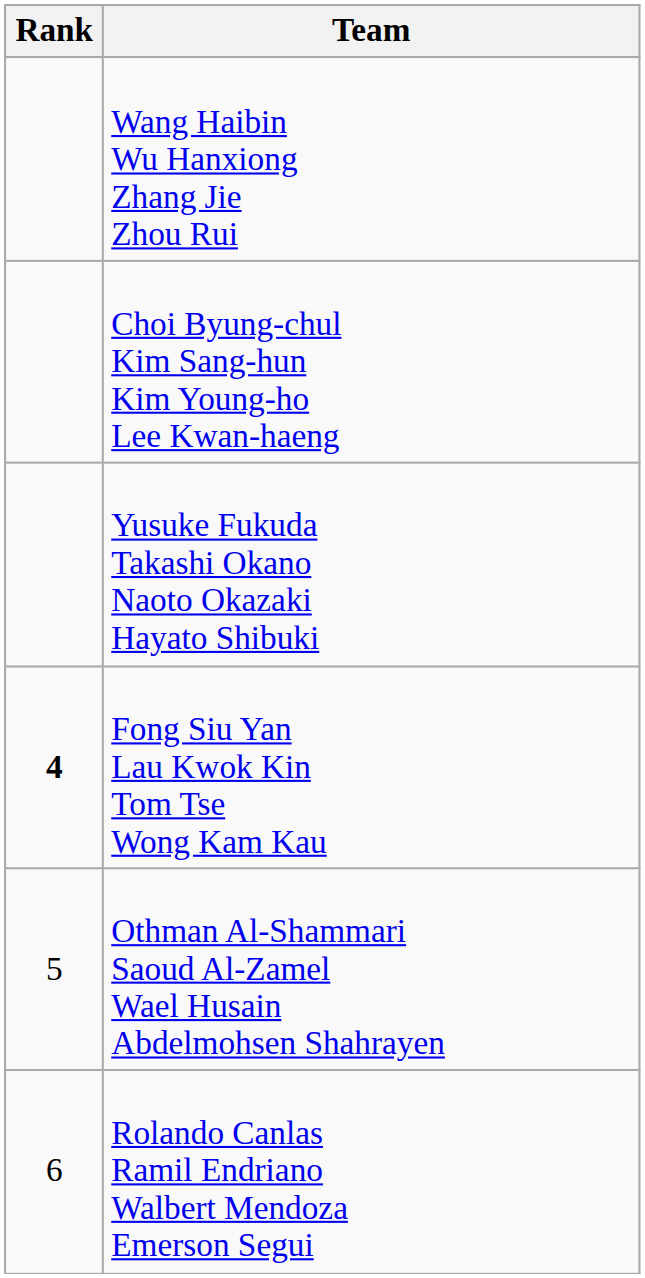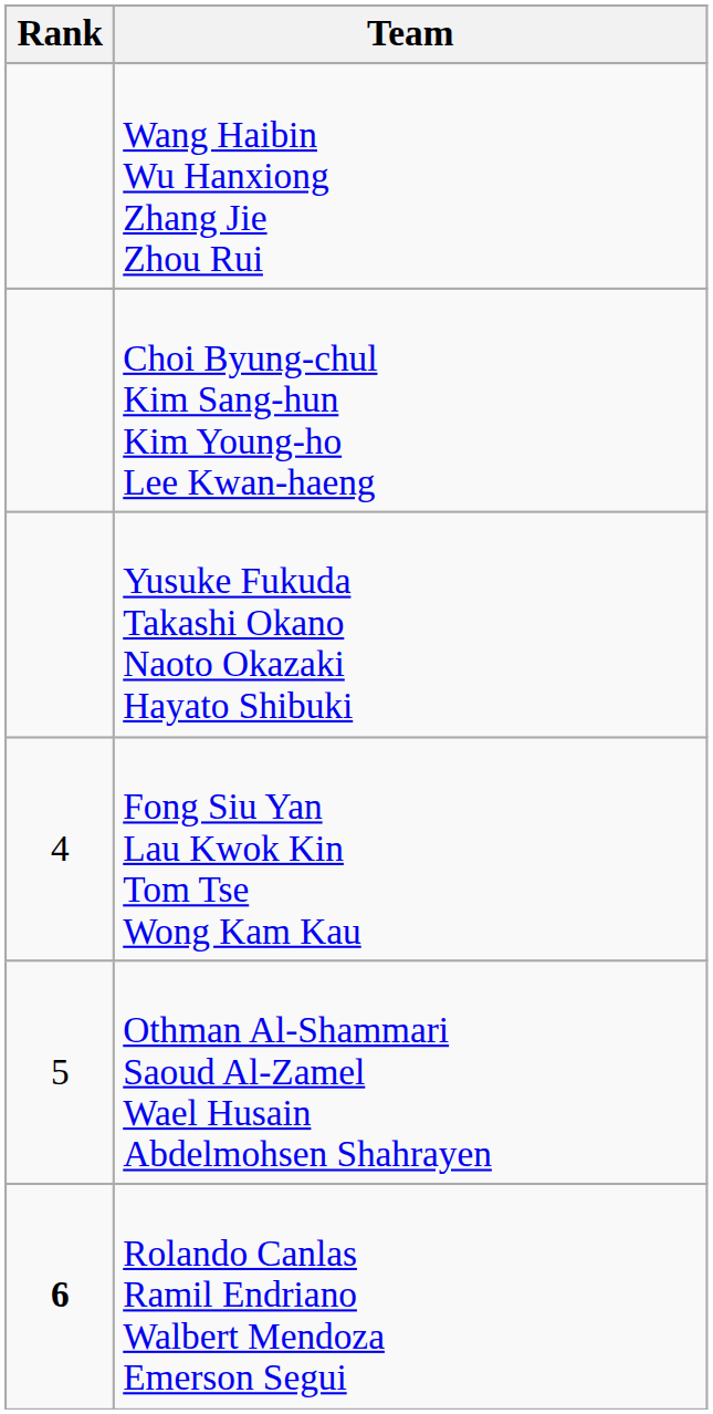Fong Siu Yan Lau Kwok Kin Tom Tse Wong Kam Kau | Rank: bold -> normal
Rolando Canlas Ramil Endriano Walbert Mendoza Emerson Segui | Rank: normal -> bold
